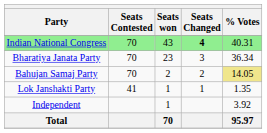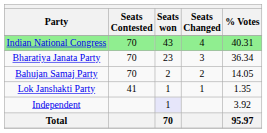Indian National Congress | Seats Changed: bold -> normal
Bahujan Samaj Party | % Votes: khaki background -> no background
Independent | Seats won: no background -> lavender background
